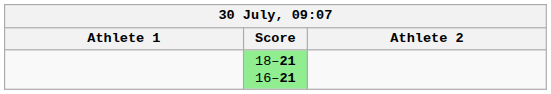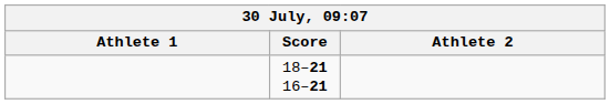row 3 | Score: lightgreen background -> no background
